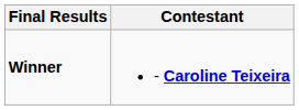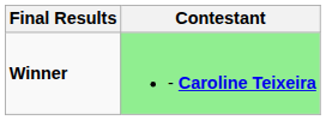Winner | Contestant: no background -> lightgreen background
